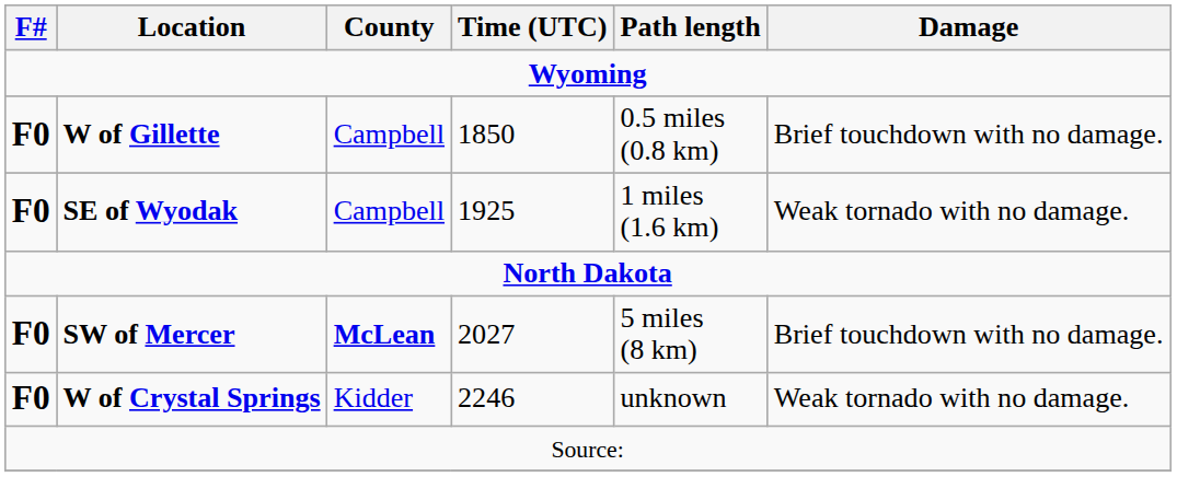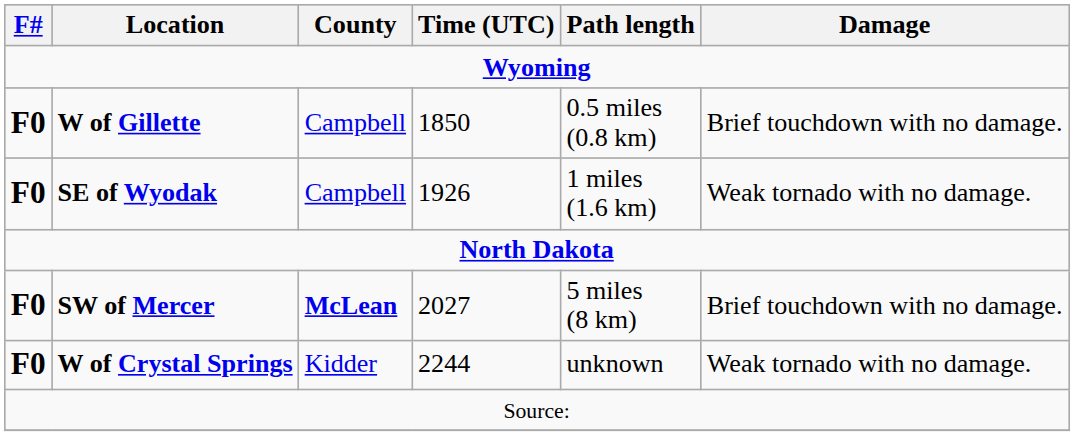SE of Wyodak | Time (UTC): 1925 -> 1926
W of Crystal Springs | Time (UTC): 2246 -> 2244
